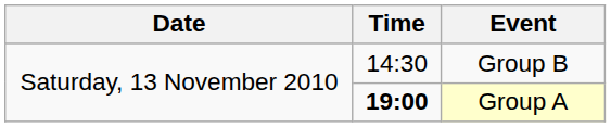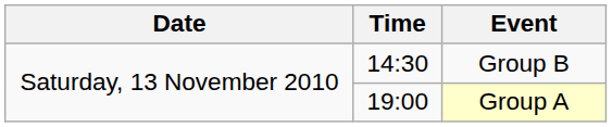Group A | Time: bold -> normal
